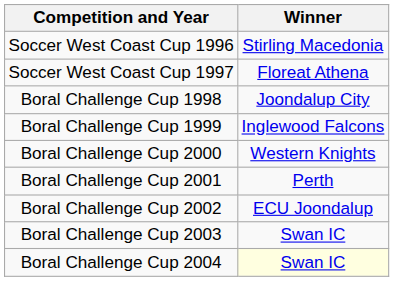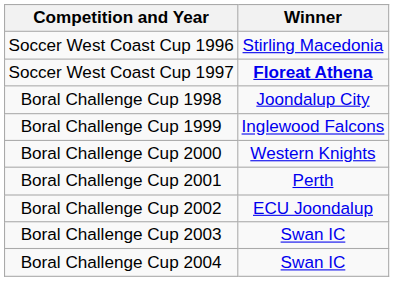Soccer West Coast Cup 1997 | Winner: normal -> bold
Boral Challenge Cup 2004 | Winner: lightyellow background -> no background
